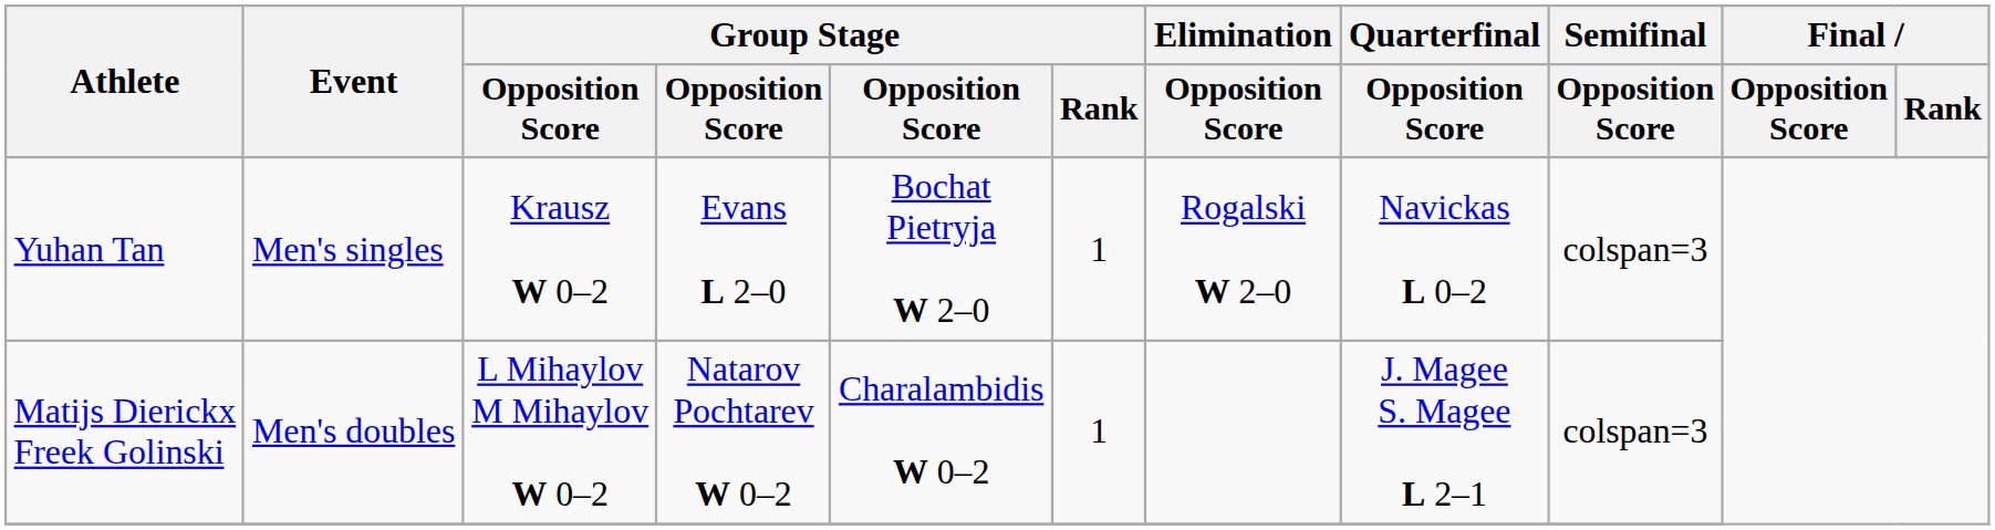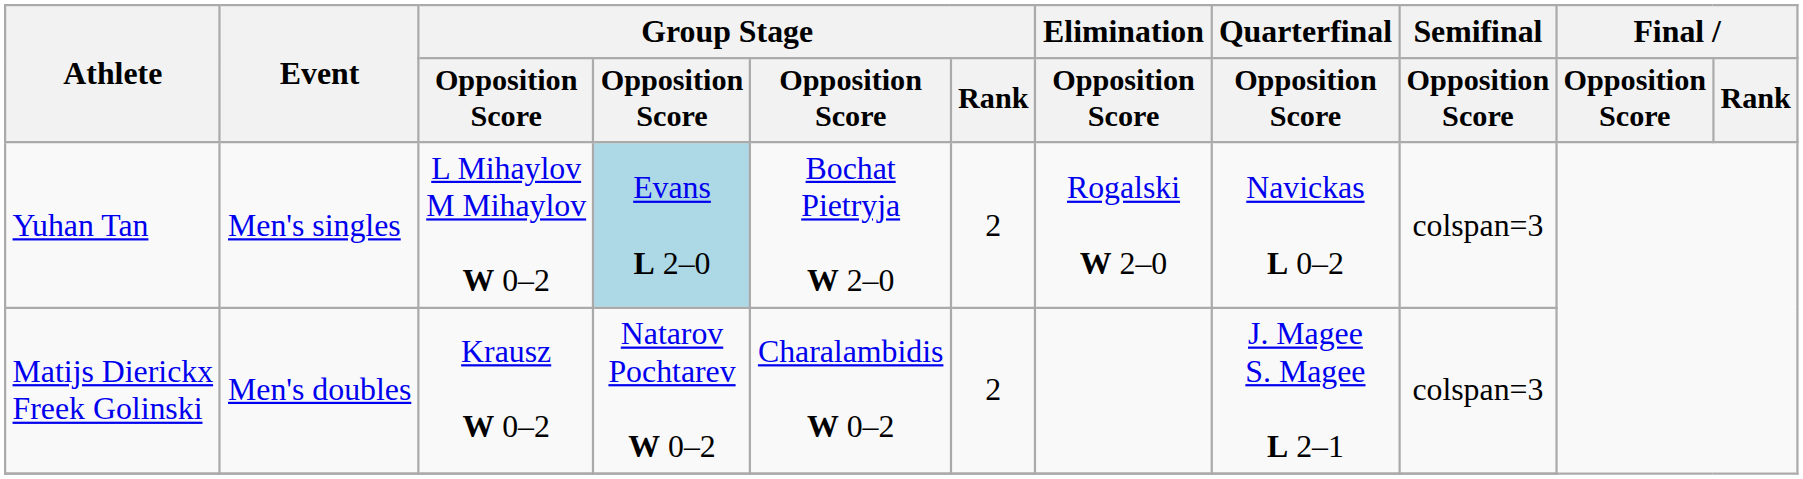Yuhan Tan | column 3: Krausz W 0–2 -> L Mihaylov M Mihaylov W 0–2
Yuhan Tan | column 4: no background -> lightblue background
Yuhan Tan | Group Stage / Rank: 1 -> 2
Matijs Dierickx Freek Golinski | column 3: L Mihaylov M Mihaylov W 0–2 -> Krausz W 0–2
Matijs Dierickx Freek Golinski | Group Stage / Rank: 1 -> 2
